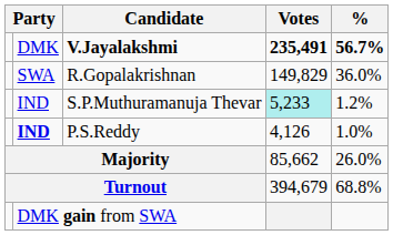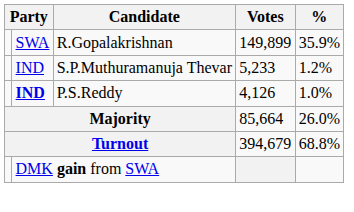- row: DMK | V.Jayalakshmi | 235,491 | 56.7%
R.Gopalakrishnan | Votes: 149,829 -> 149,899
R.Gopalakrishnan | %: 36.0% -> 35.9%
S.P.Muthuramanuja Thevar | Votes: paleturquoise background -> no background
Majority | Votes: 85,662 -> 85,664
